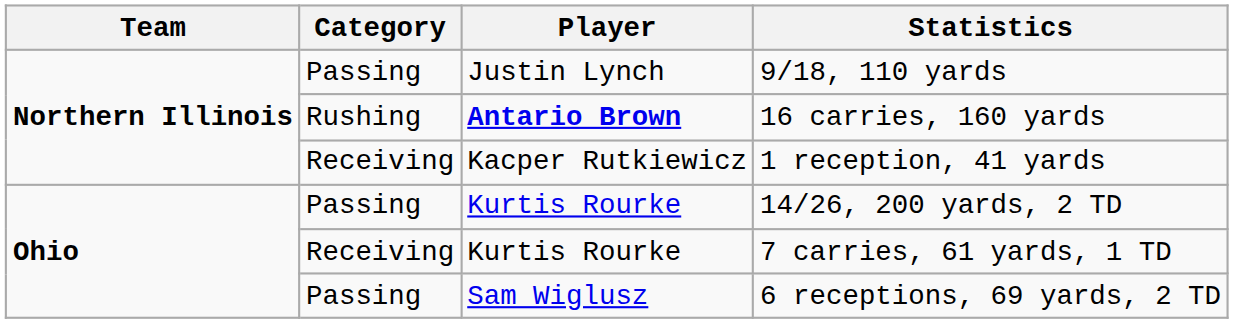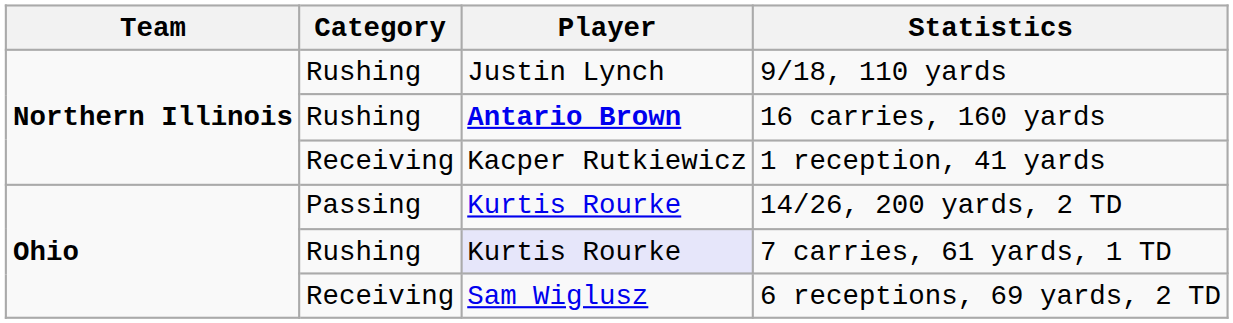9/18, 110 yards | Category: Passing -> Rushing
7 carries, 61 yards, 1 TD | Category: Receiving -> Rushing
7 carries, 61 yards, 1 TD | Player: no background -> lavender background
6 receptions, 69 yards, 2 TD | Category: Passing -> Receiving
